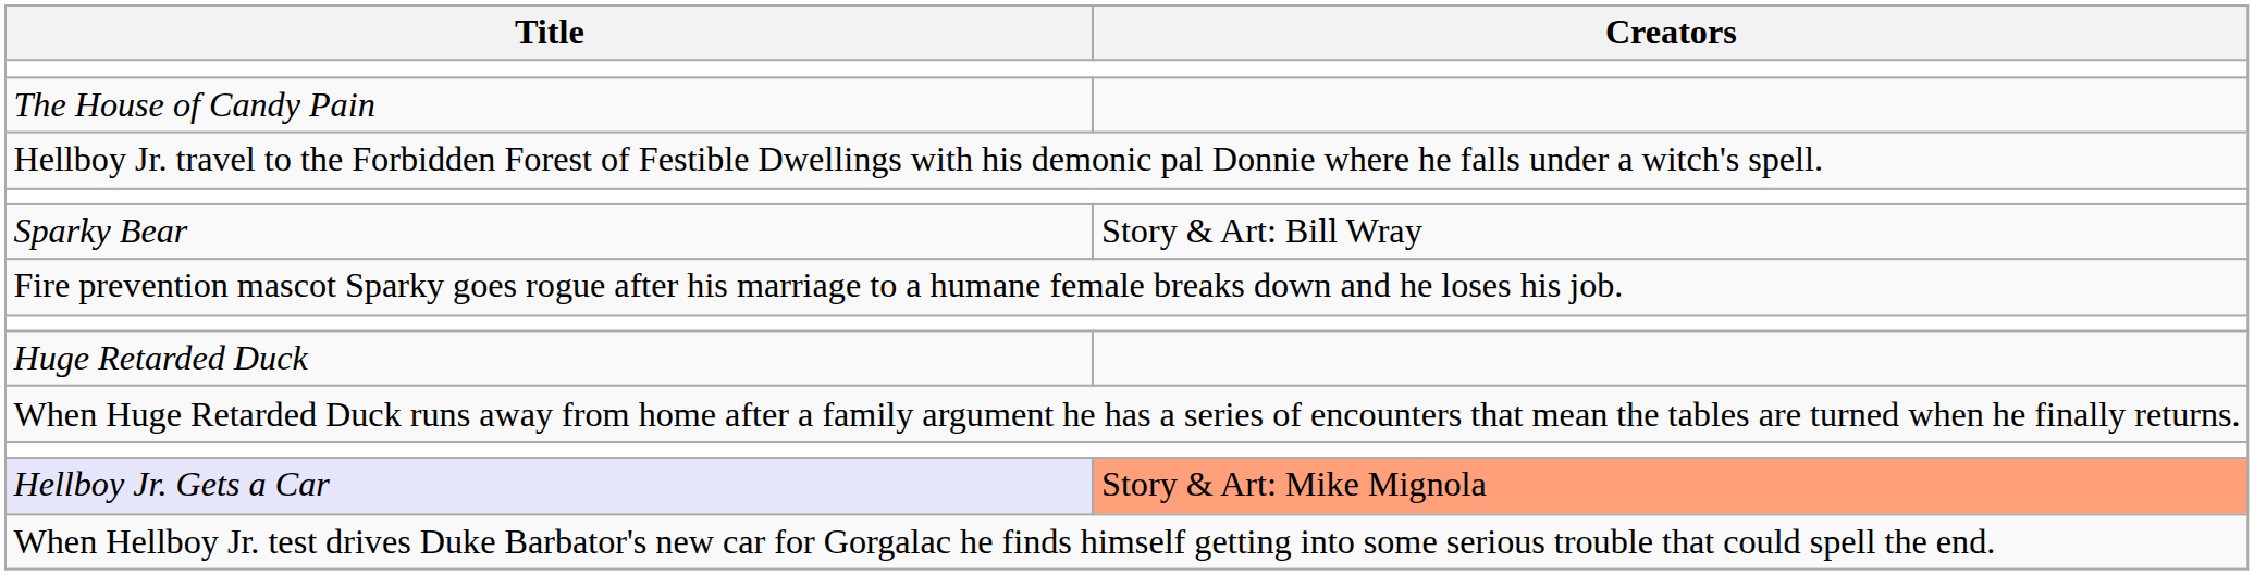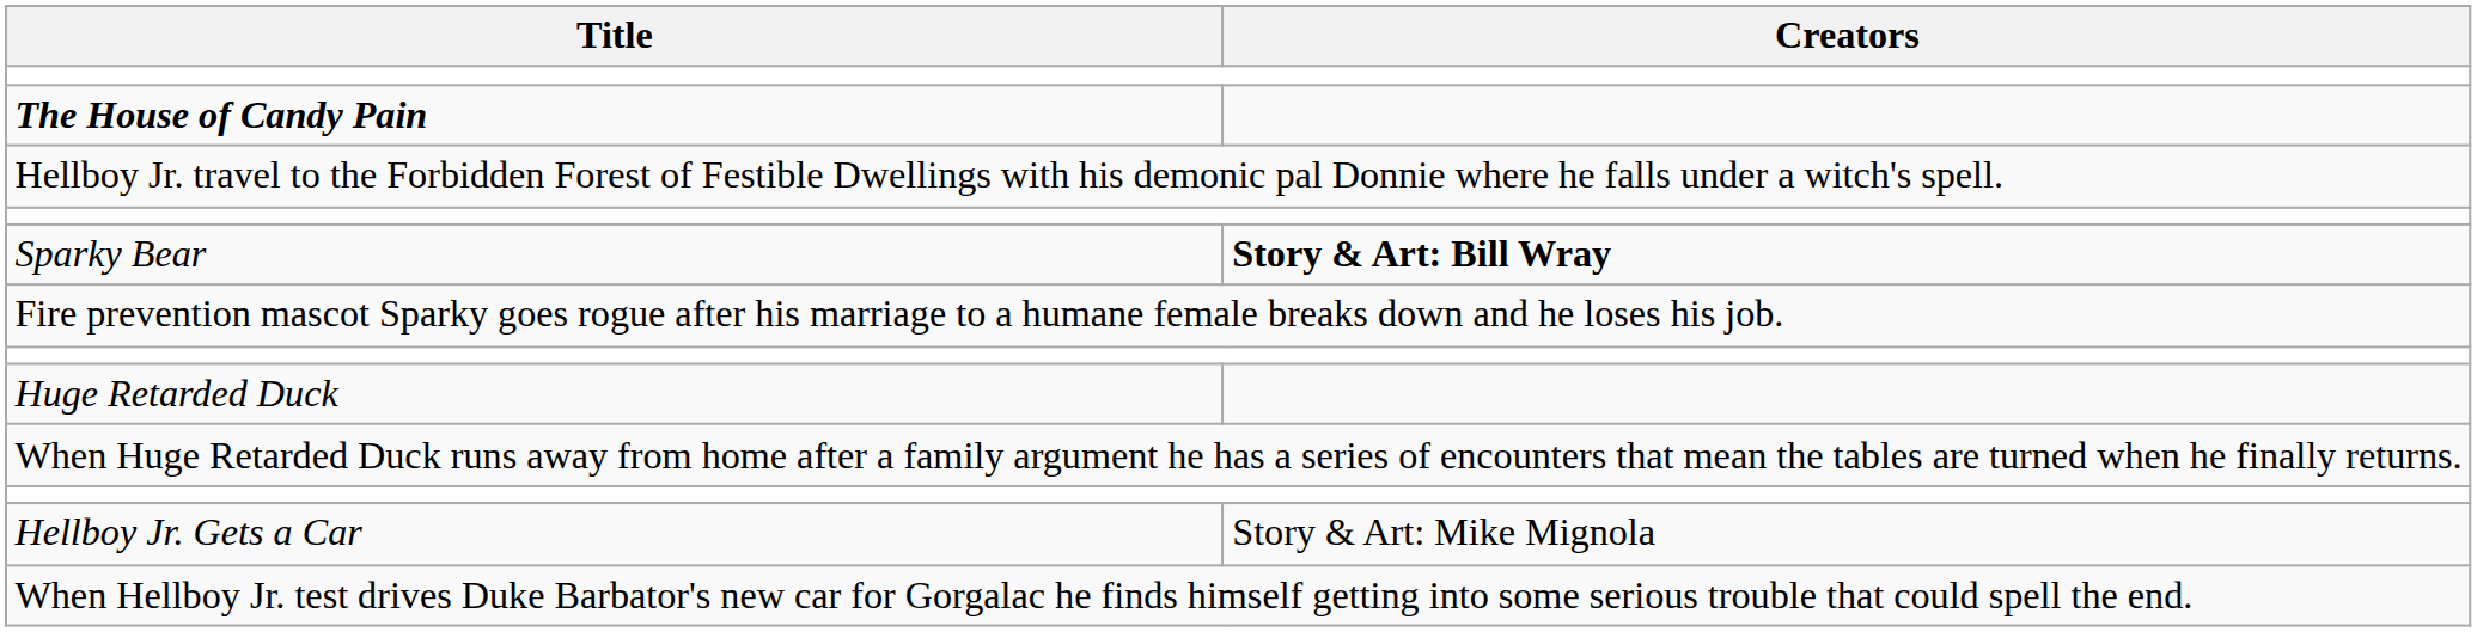The House of Candy Pain | Title: normal -> bold
Sparky Bear | Creators: normal -> bold
Hellboy Jr. Gets a Car | Title: lavender background -> no background
Hellboy Jr. Gets a Car | Creators: lightsalmon background -> no background
